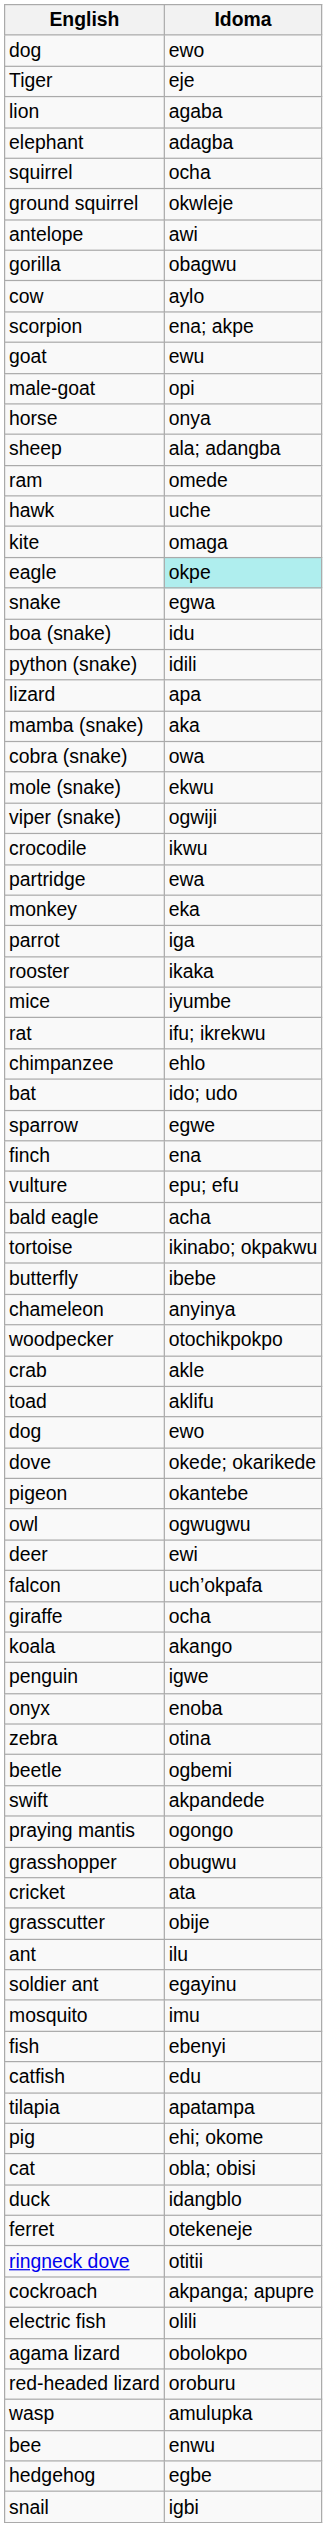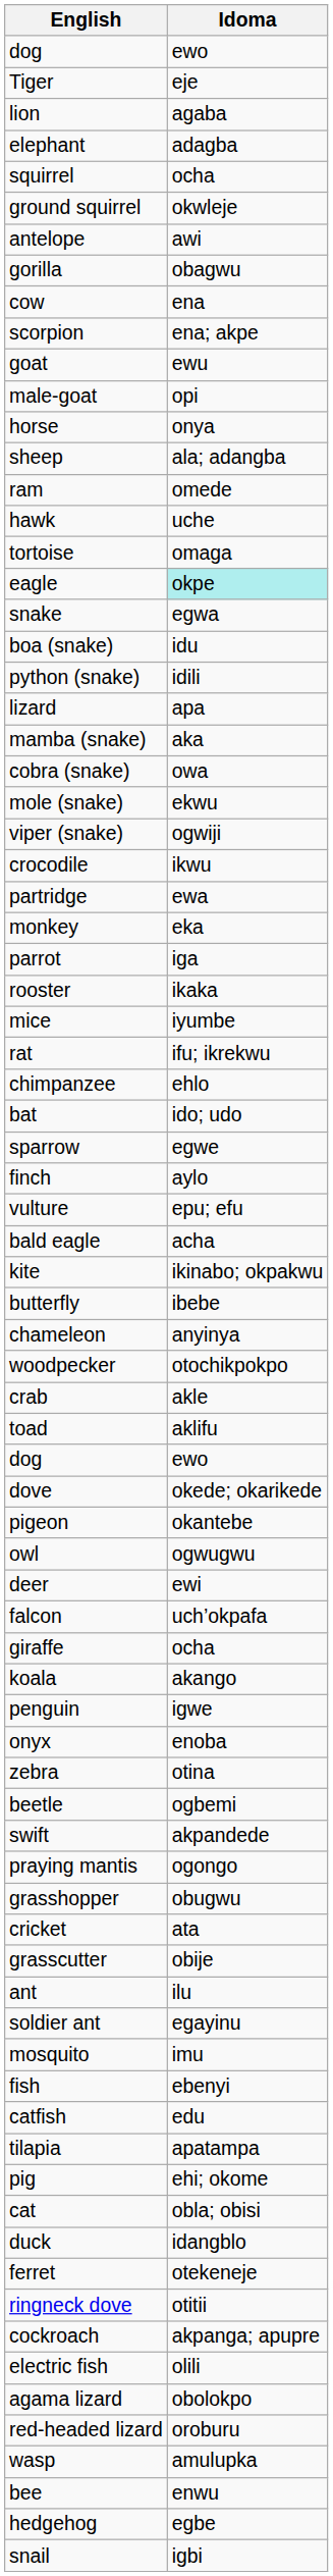row 10 | Idoma: aylo -> ena
row 18 | English: kite -> tortoise
row 38 | Idoma: ena -> aylo
row 41 | English: tortoise -> kite
